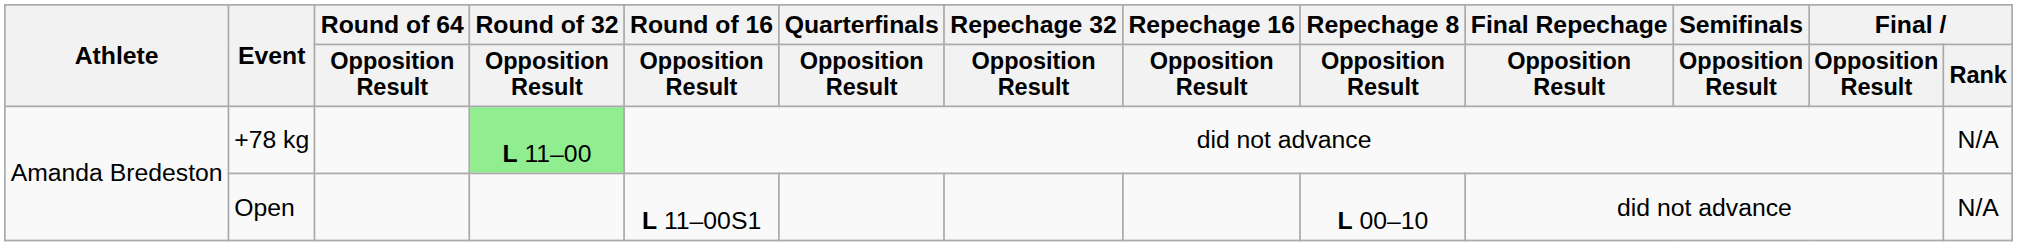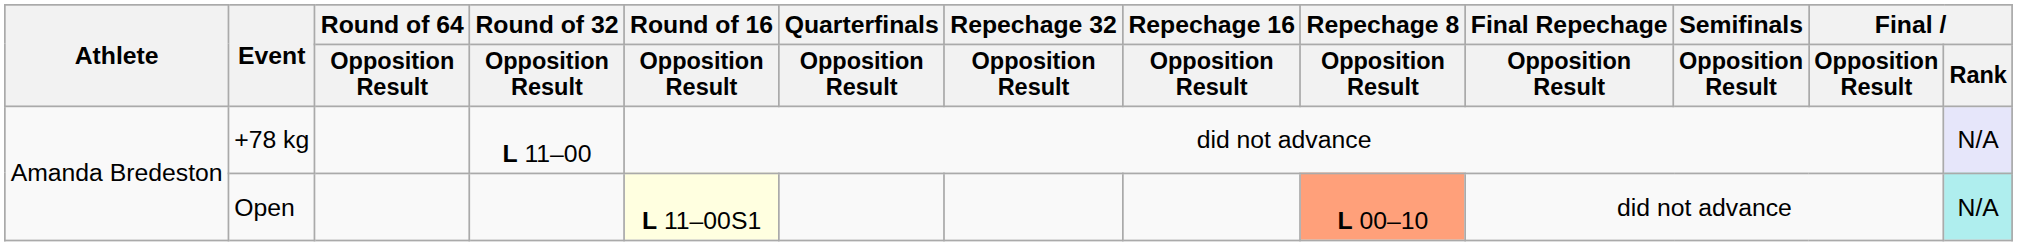+78 kg | Round of 32 / Opposition Result: lightgreen background -> no background
+78 kg | Final / Rank: no background -> lavender background
Open | Round of 16 / Opposition Result: no background -> lightyellow background
Open | Repechage 8 / Opposition Result: no background -> lightsalmon background
Open | Final / Rank: no background -> paleturquoise background
